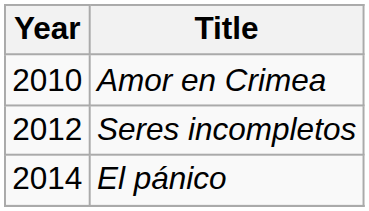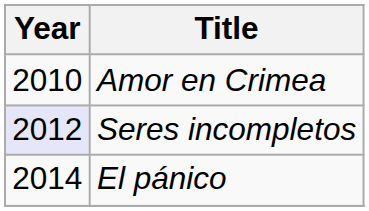Seres incompletos | Year: no background -> lavender background
